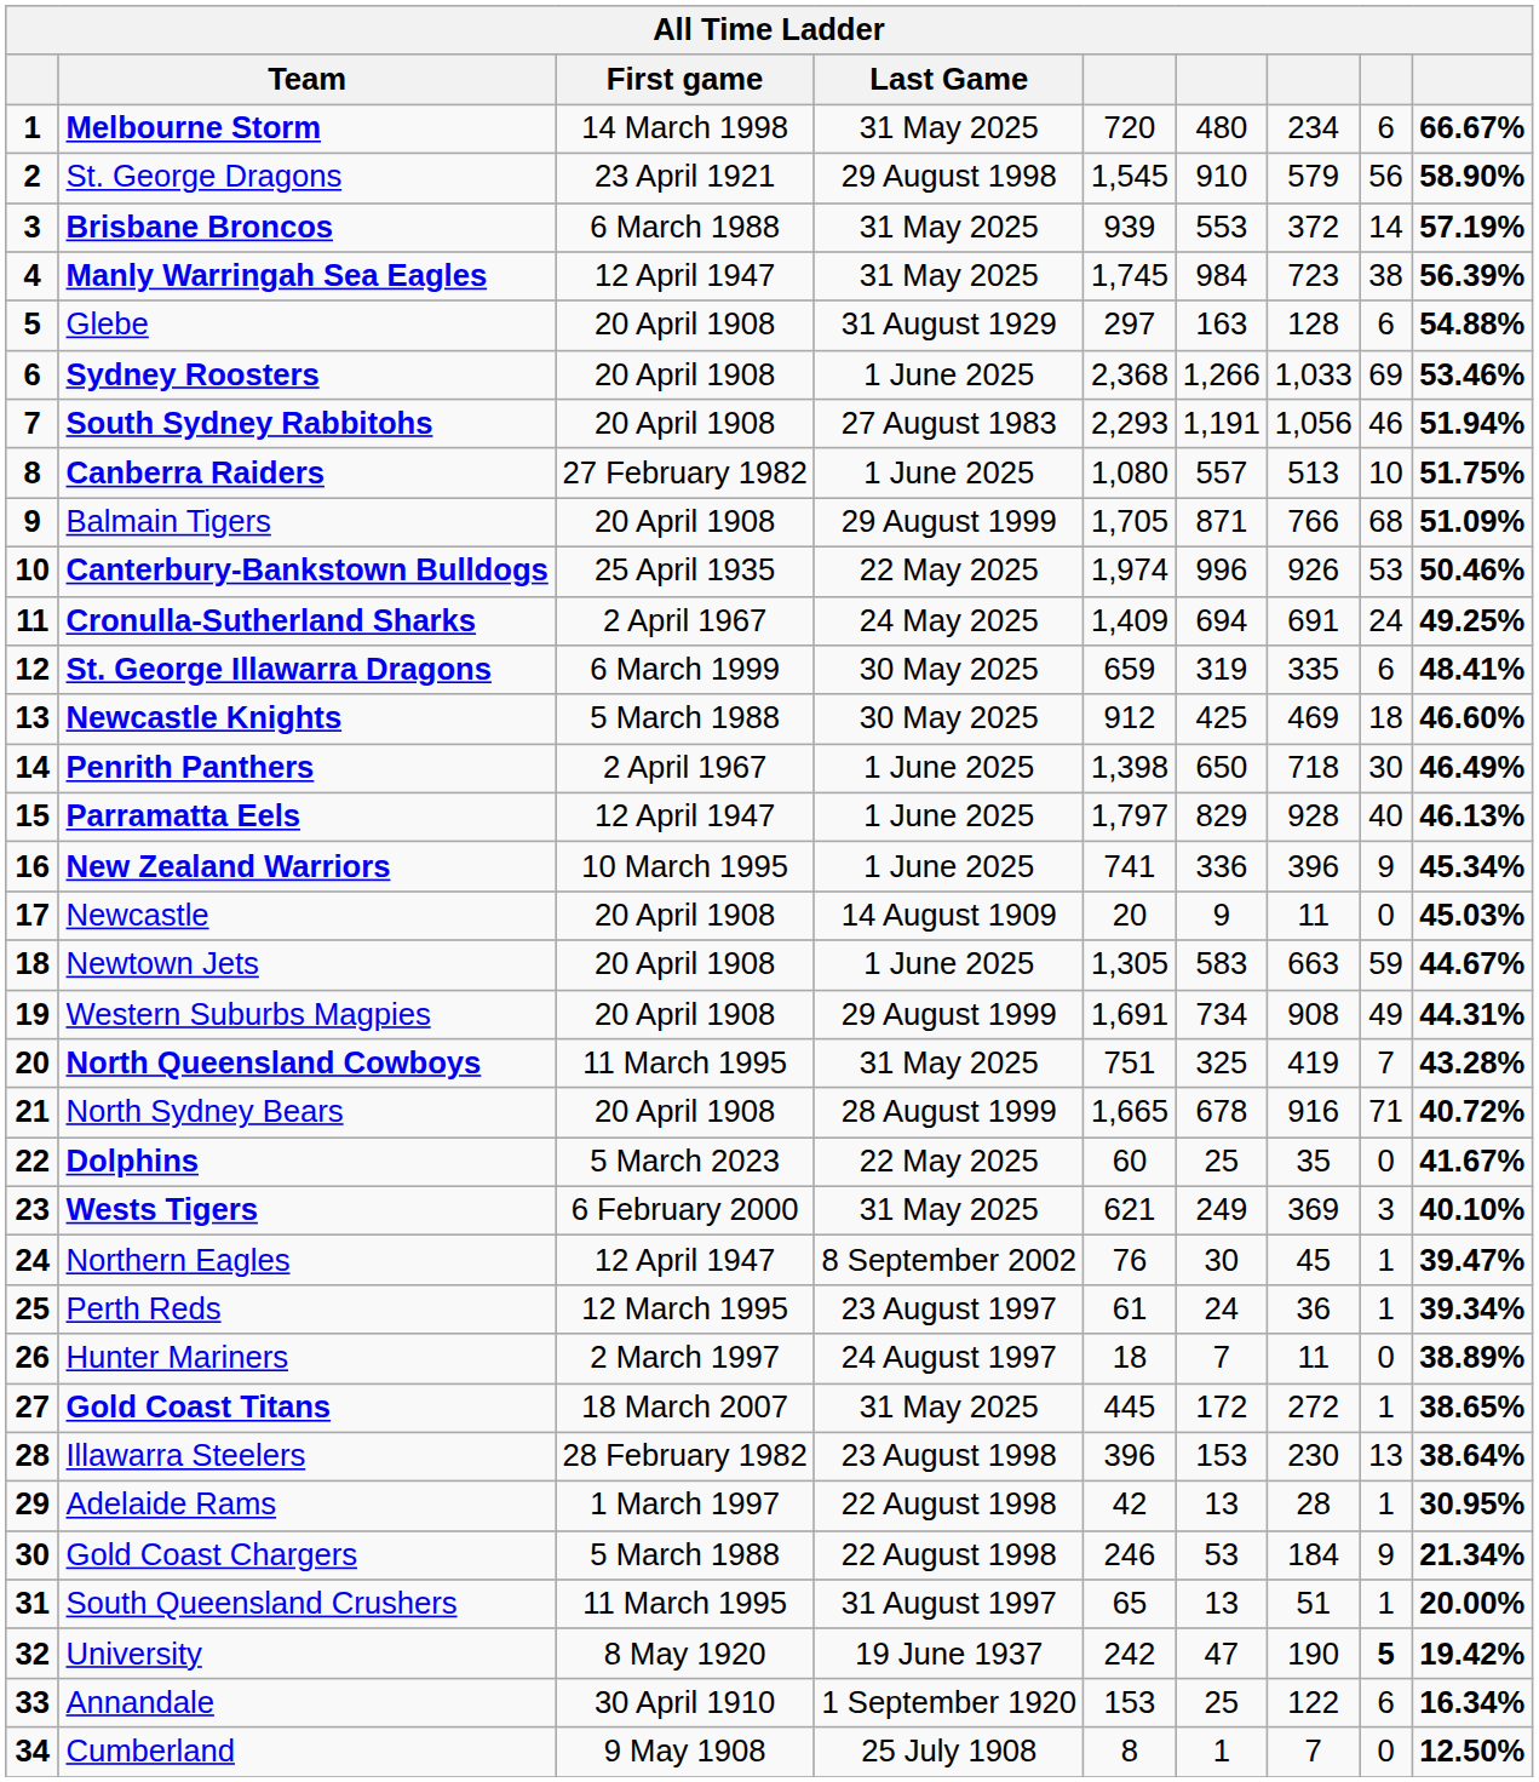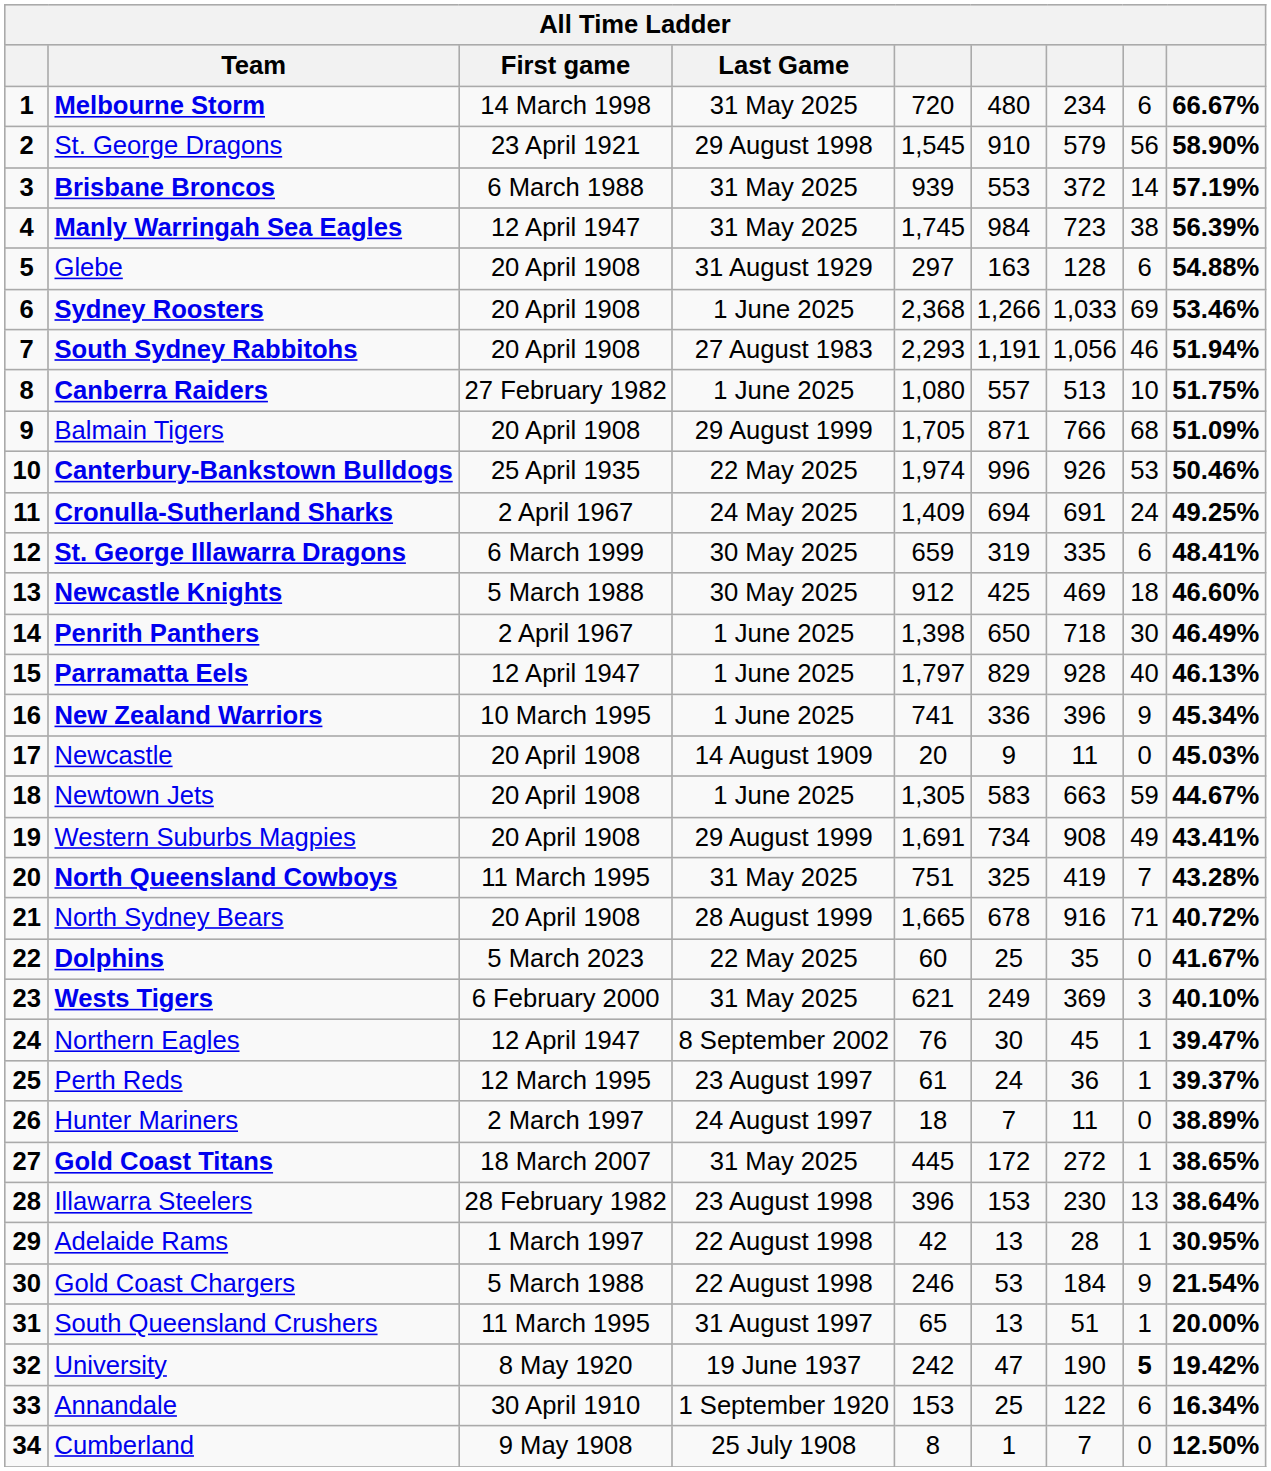Western Suburbs Magpies | column 9: 44.31% -> 43.41%
Perth Reds | column 9: 39.34% -> 39.37%
Gold Coast Chargers | column 9: 21.34% -> 21.54%
